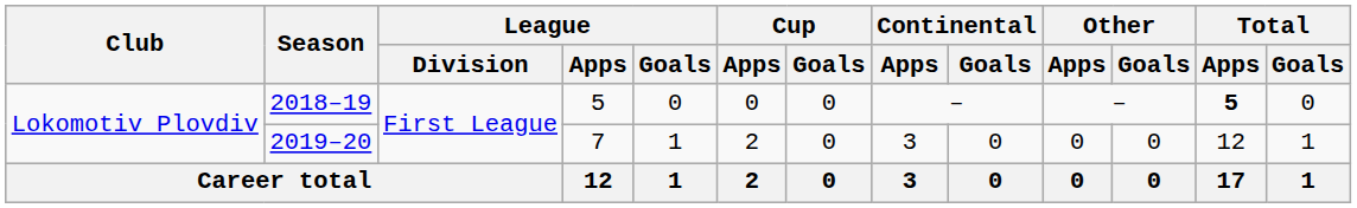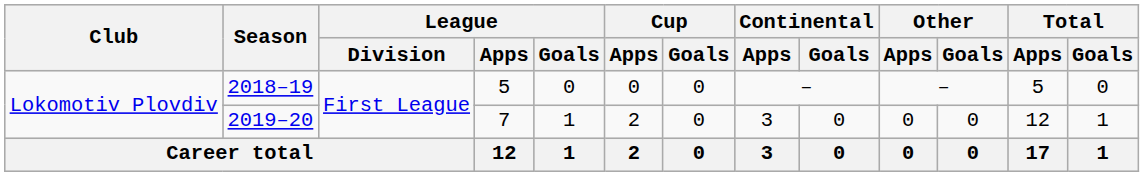2018–19 | Total / Apps: bold -> normal
